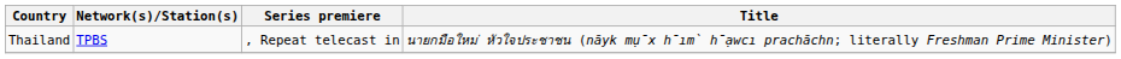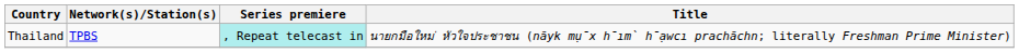Thailand | Series premiere: no background -> paleturquoise background
